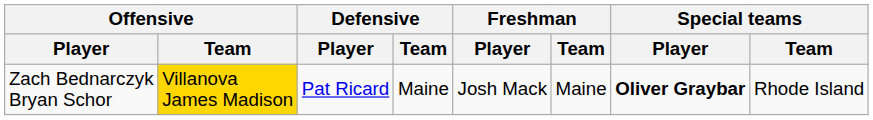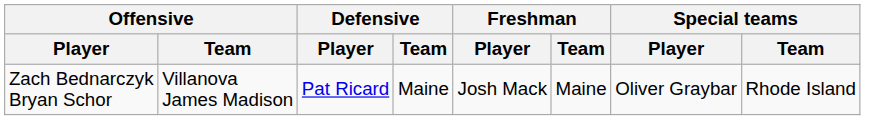Zach Bednarczyk Bryan Schor | Offensive / Team: gold background -> no background
Zach Bednarczyk Bryan Schor | Special teams / Player: bold -> normal
